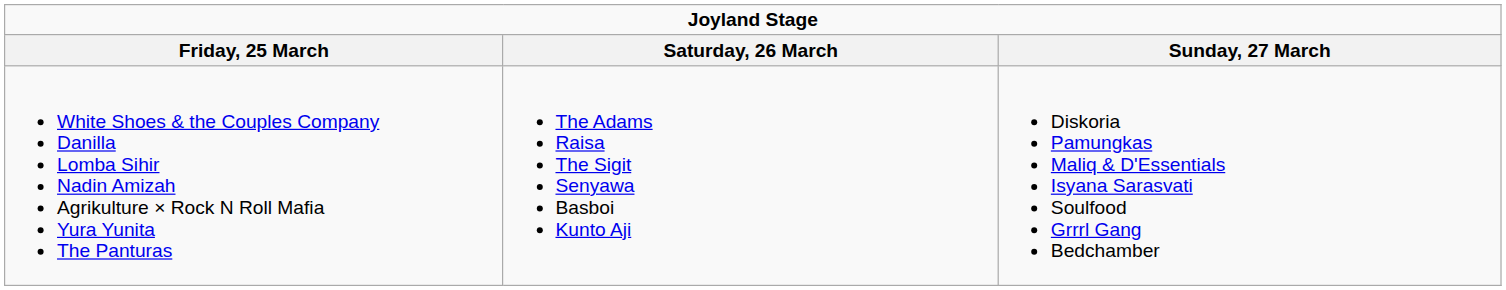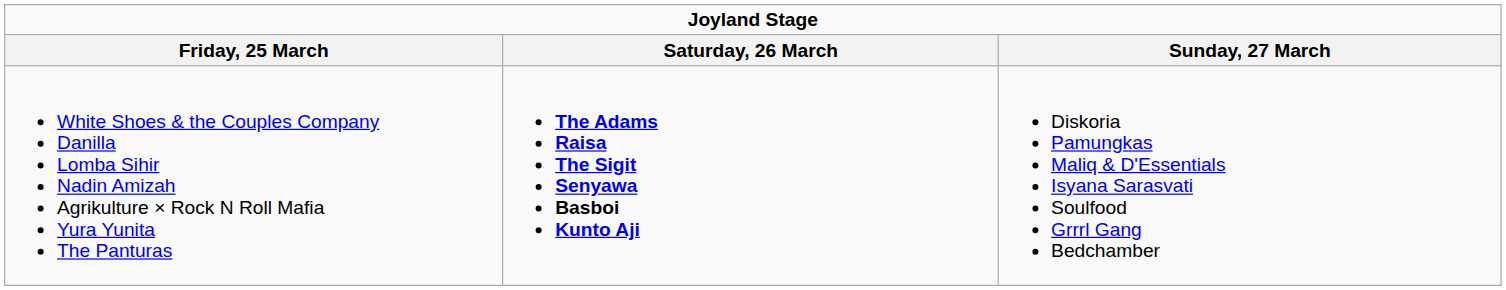row 3 | Saturday, 26 March: normal -> bold
